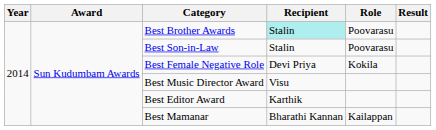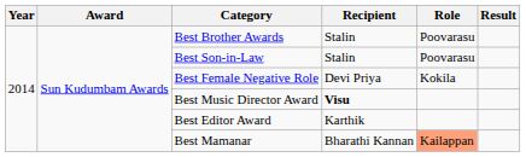Best Brother Awards | Recipient: paleturquoise background -> no background
Best Music Director Award | Recipient: normal -> bold
Best Mamanar | Role: no background -> lightsalmon background
